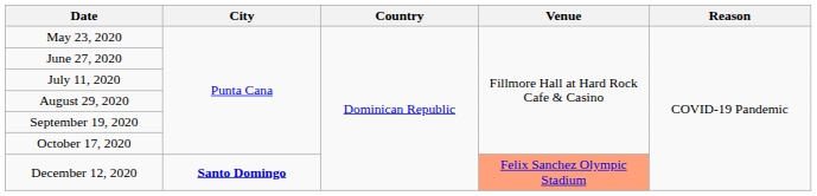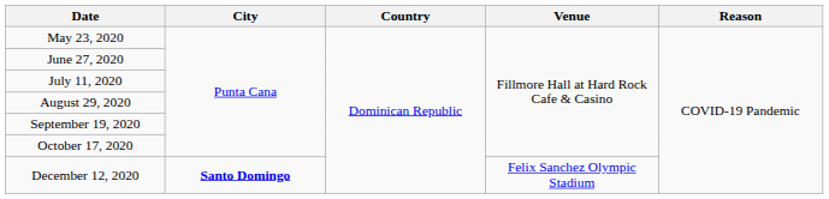December 12, 2020 | Venue: lightsalmon background -> no background
